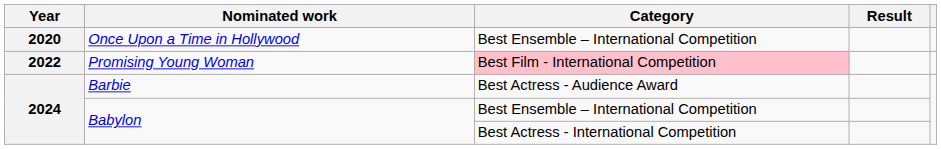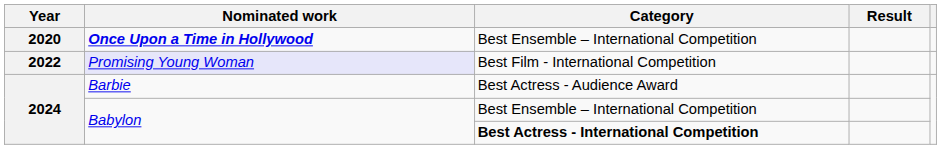Once Upon a Time in Hollywood | Nominated work: normal -> bold
Promising Young Woman | Nominated work: no background -> lavender background
Promising Young Woman | Category: pink background -> no background
Babylon / Best Actress - International Competition | Category: normal -> bold
